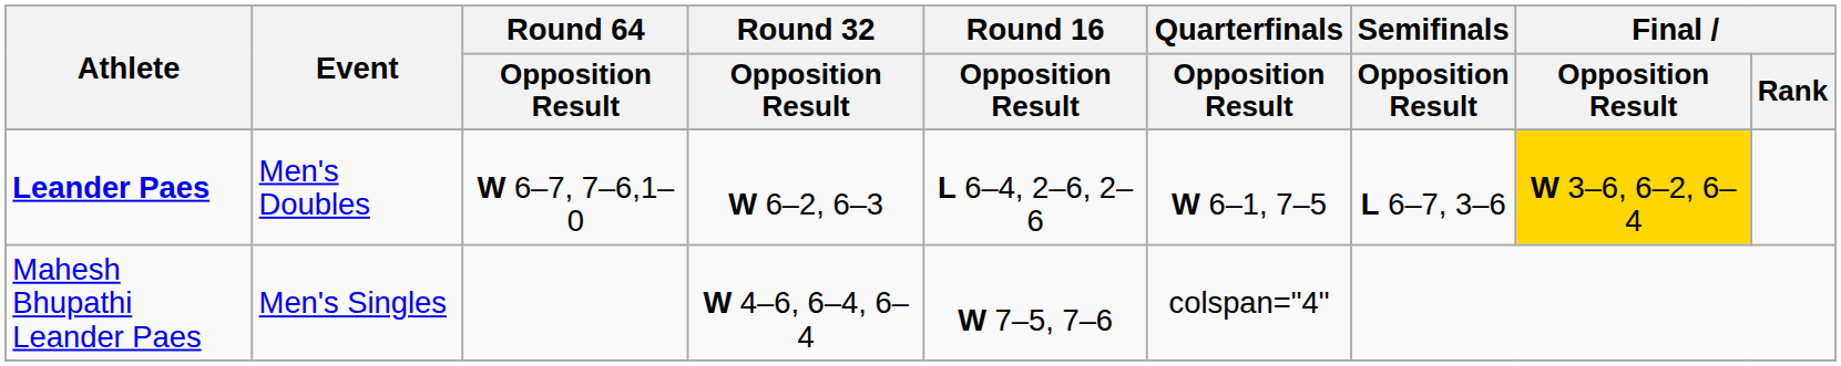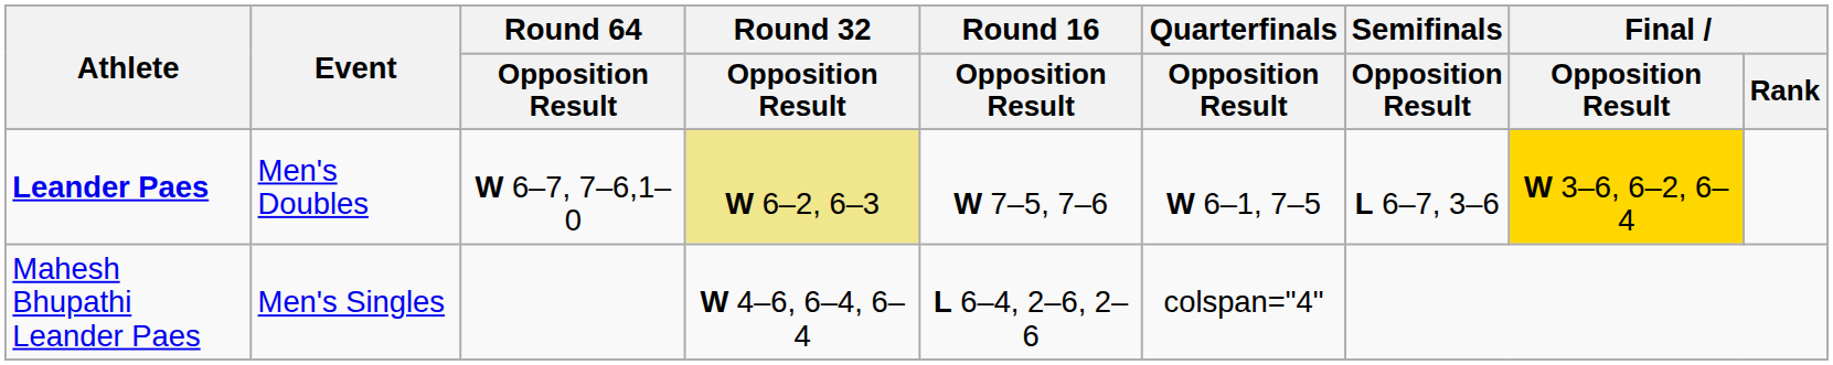Leander Paes | Round 32 / Opposition Result: no background -> khaki background
Leander Paes | Round 16 / Opposition Result: L 6–4, 2–6, 2–6 -> W 7–5, 7–6
Mahesh Bhupathi Leander Paes | Round 16 / Opposition Result: W 7–5, 7–6 -> L 6–4, 2–6, 2–6
